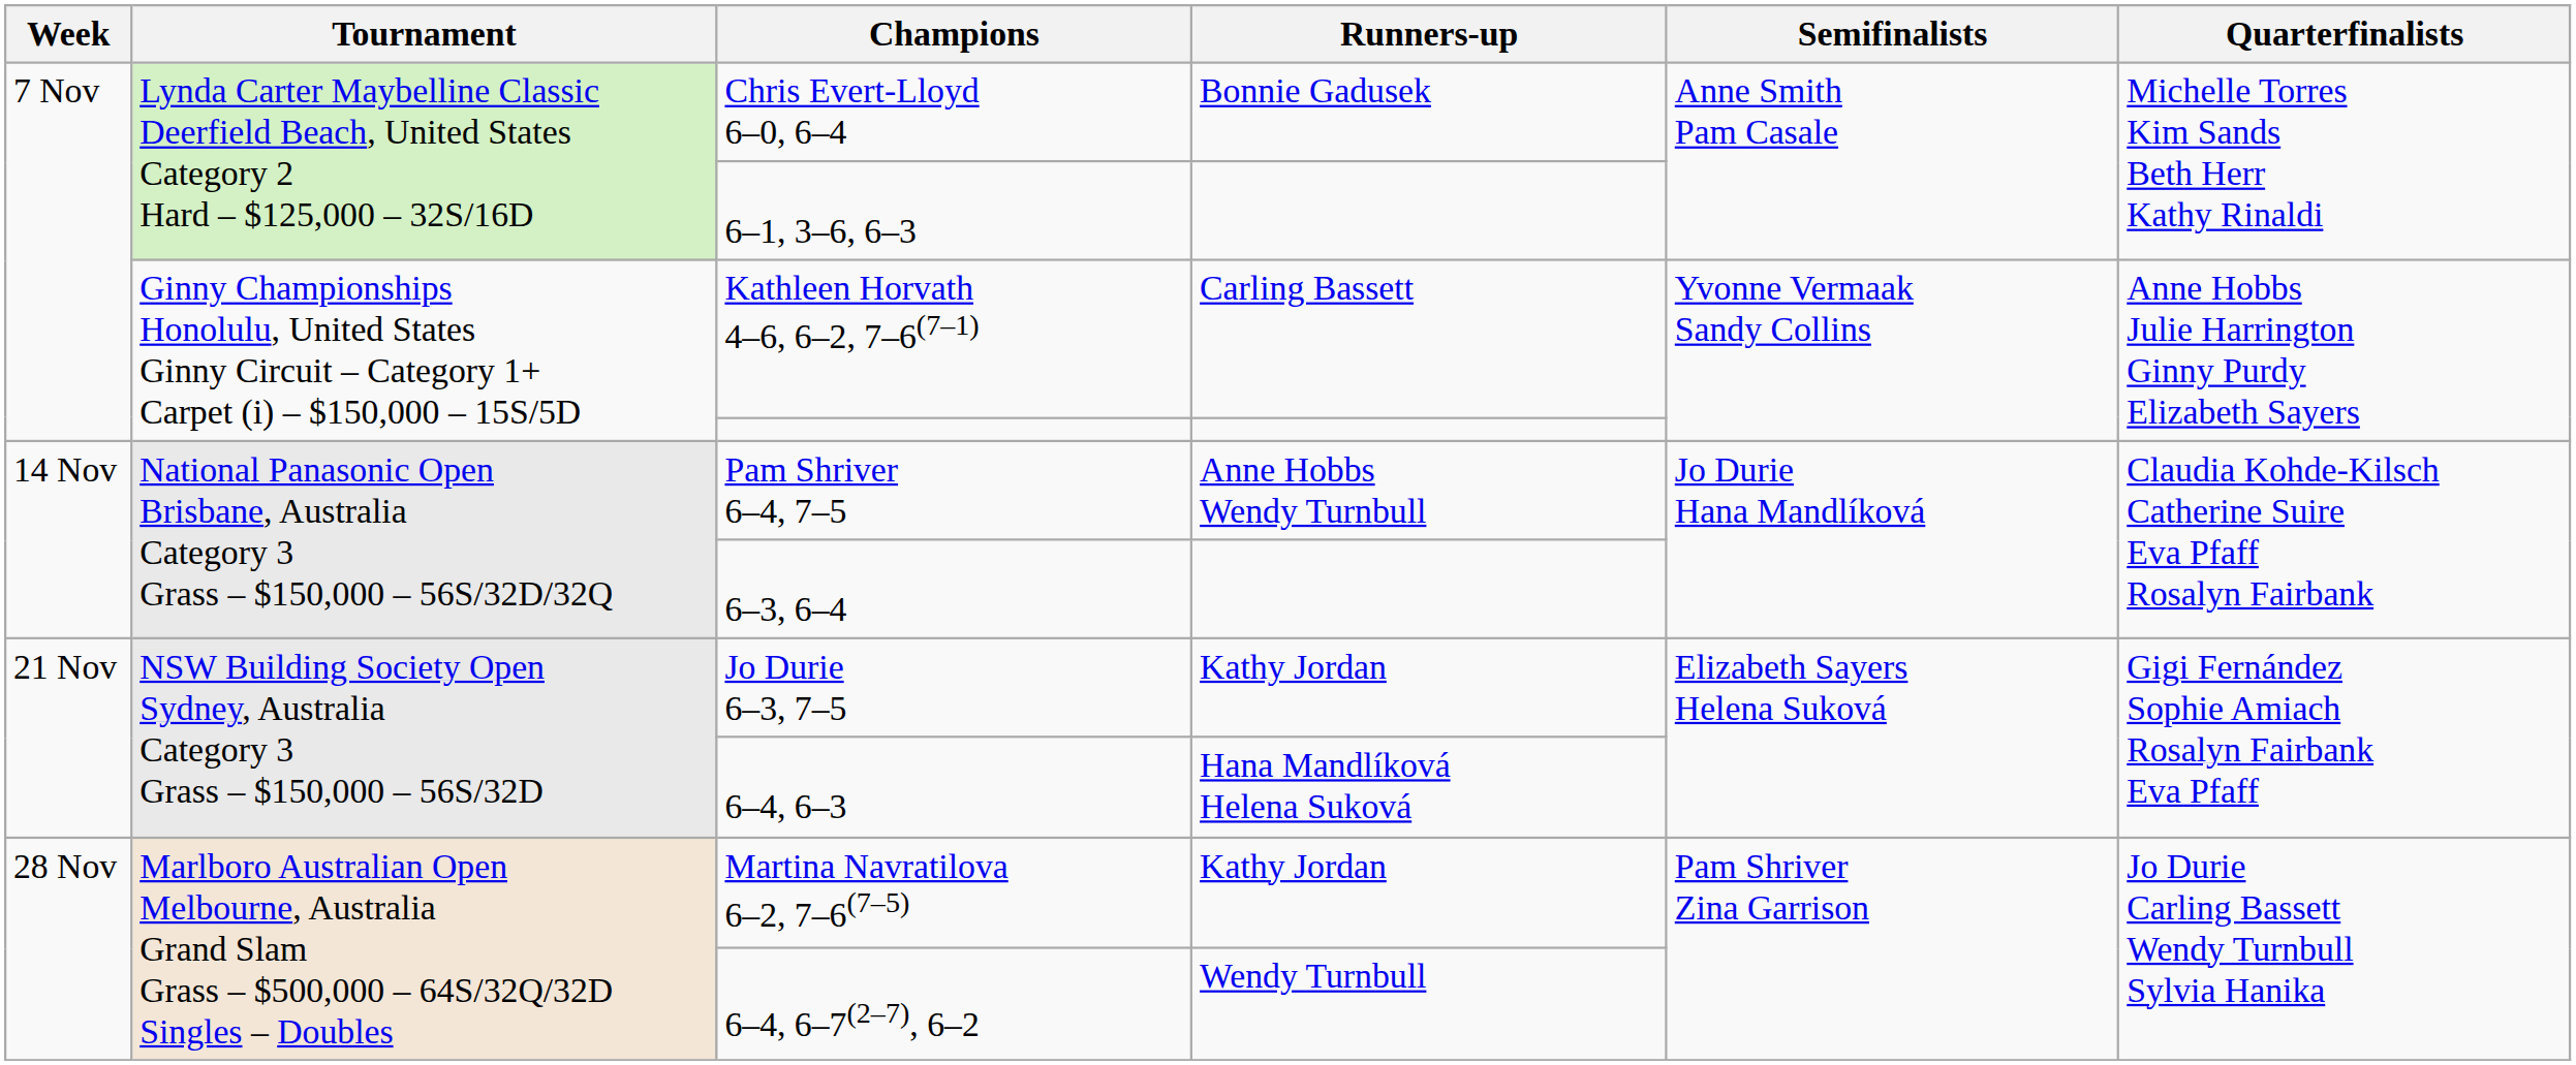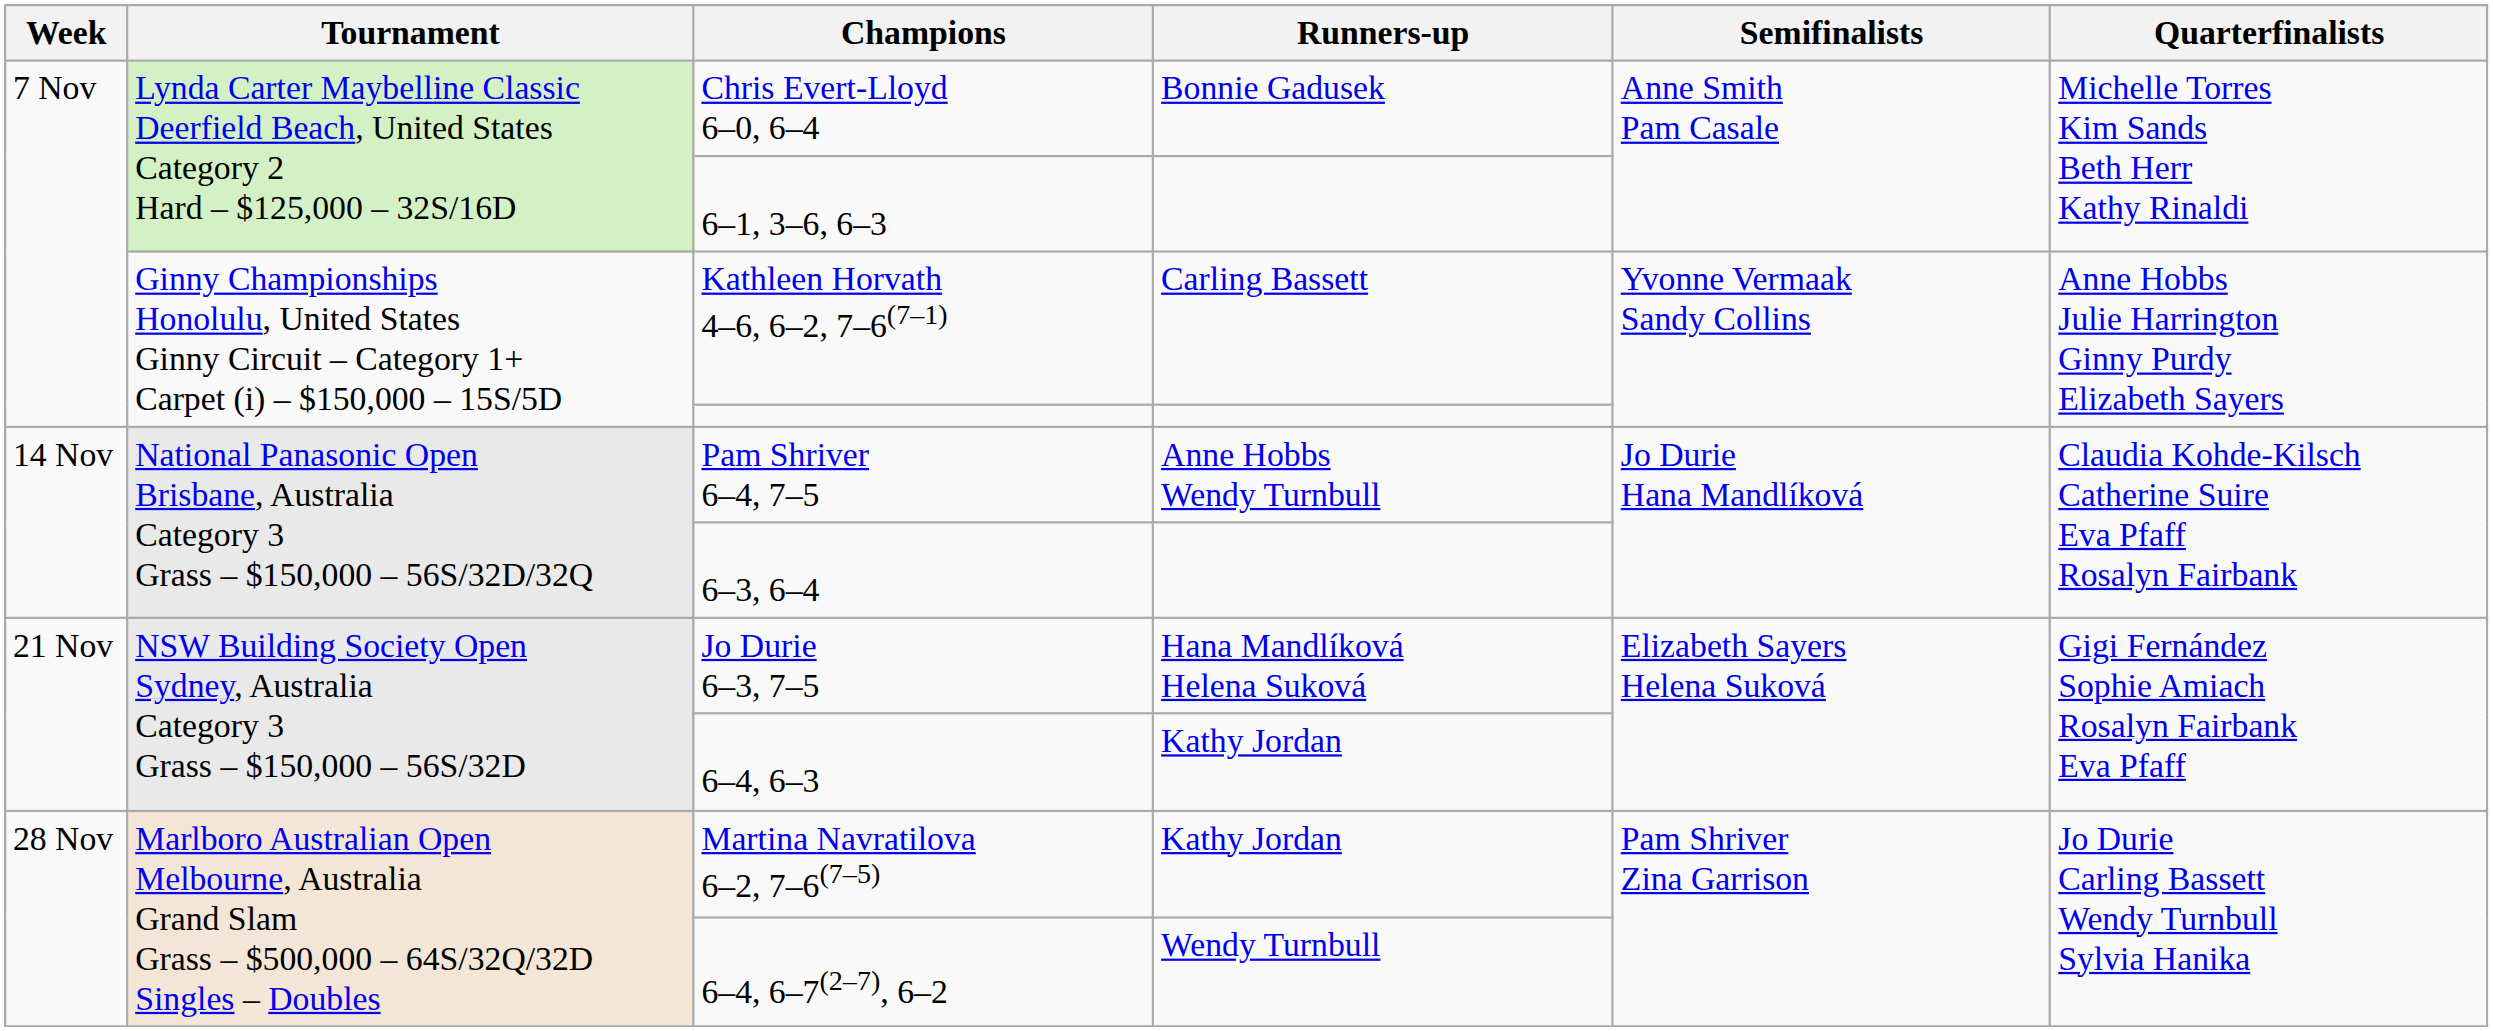Jo Durie 6–3, 7–5 | Runners-up: Kathy Jordan -> Hana Mandlíková Helena Suková
6–4, 6–3 | Runners-up: Hana Mandlíková Helena Suková -> Kathy Jordan
